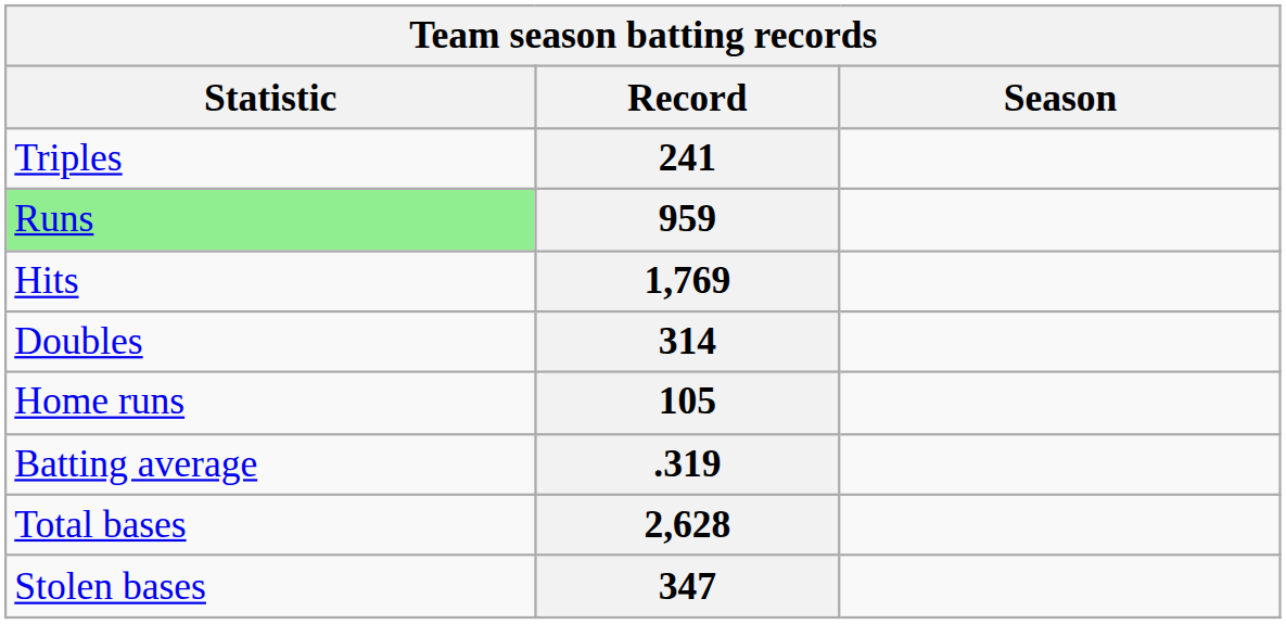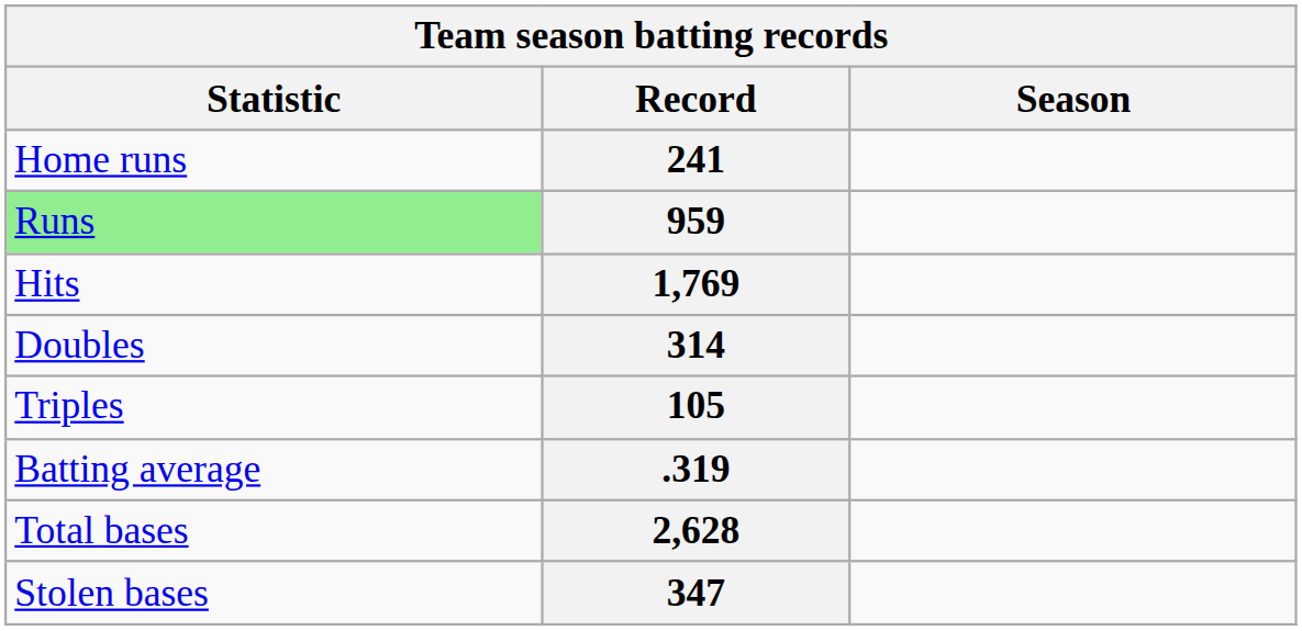241 | Statistic: Triples -> Home runs
105 | Statistic: Home runs -> Triples
